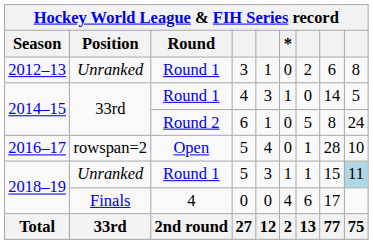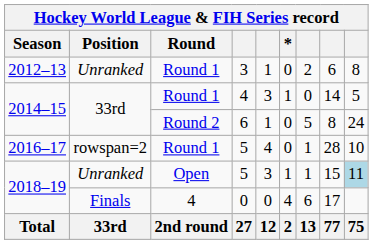2016–17 / 5 | Round: Open -> Round 1
2018–19 / 5 | Round: Round 1 -> Open
